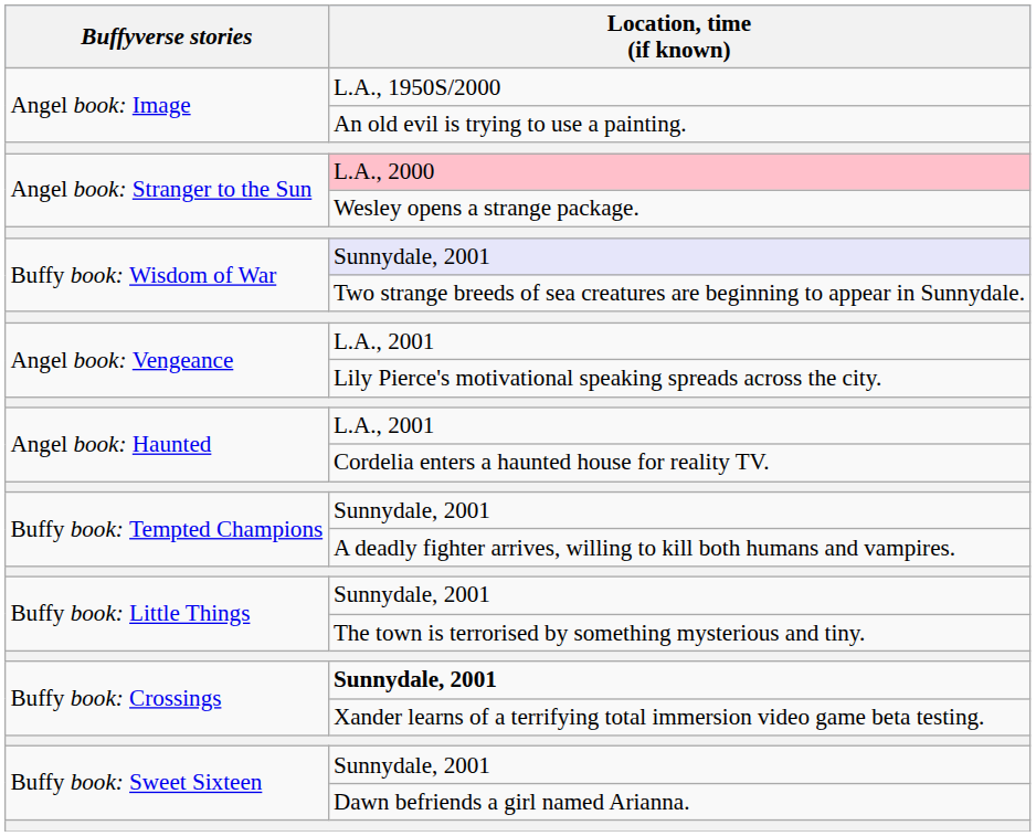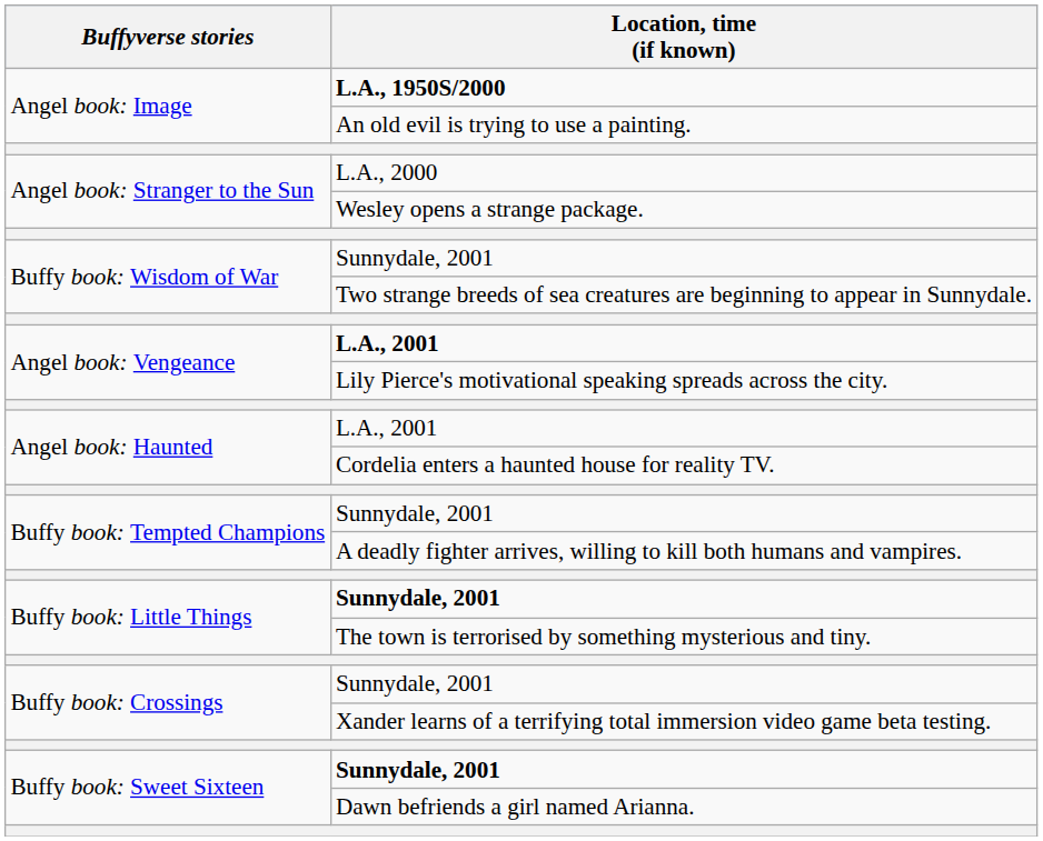L.A., 1950S/2000 | Location, time (if known): normal -> bold
L.A., 2000 | Location, time (if known): pink background -> no background
Buffy book: Wisdom of War / Sunnydale, 2001 | Location, time (if known): lavender background -> no background
Angel book: Vengeance / L.A., 2001 | Location, time (if known): normal -> bold
Buffy book: Little Things / Sunnydale, 2001 | Location, time (if known): normal -> bold
Buffy book: Crossings / Sunnydale, 2001 | Location, time (if known): bold -> normal
Buffy book: Sweet Sixteen / Sunnydale, 2001 | Location, time (if known): normal -> bold
